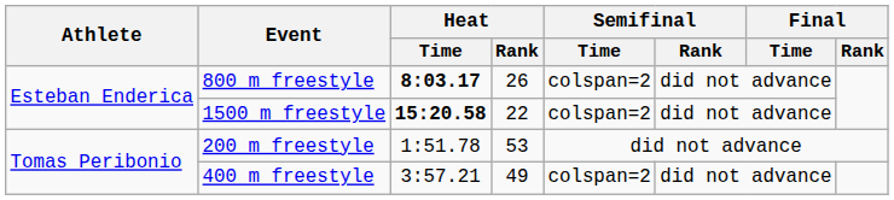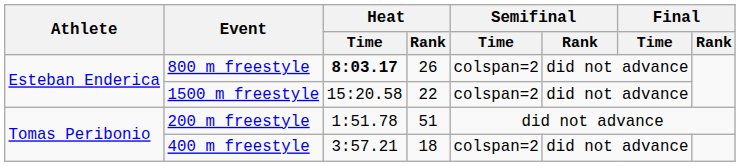1500 m freestyle | Heat / Time: bold -> normal
200 m freestyle | Heat / Rank: 53 -> 51
400 m freestyle | Heat / Rank: 49 -> 18
